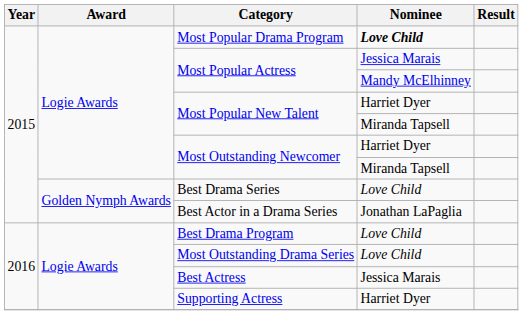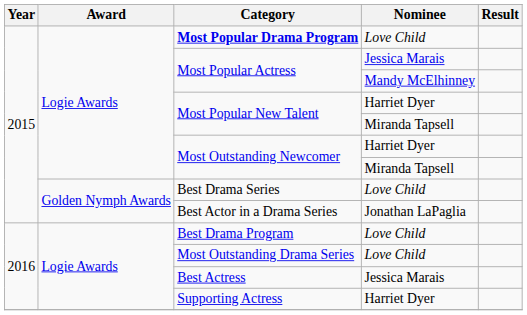Most Popular Drama Program | Category: normal -> bold
Most Popular Drama Program | Nominee: bold -> normal
